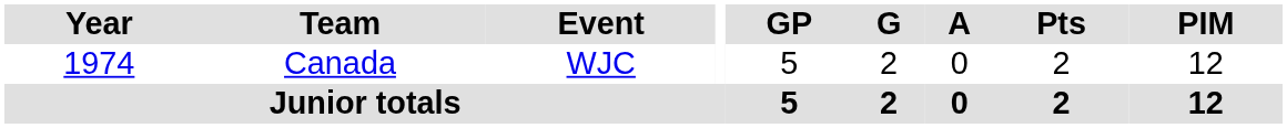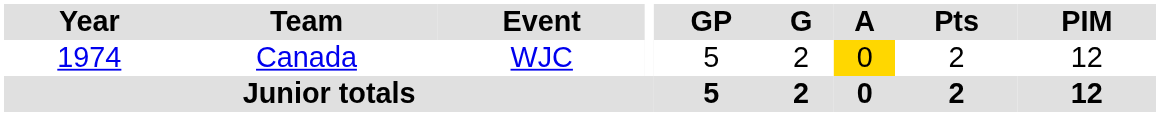Canada | A: no background -> gold background
